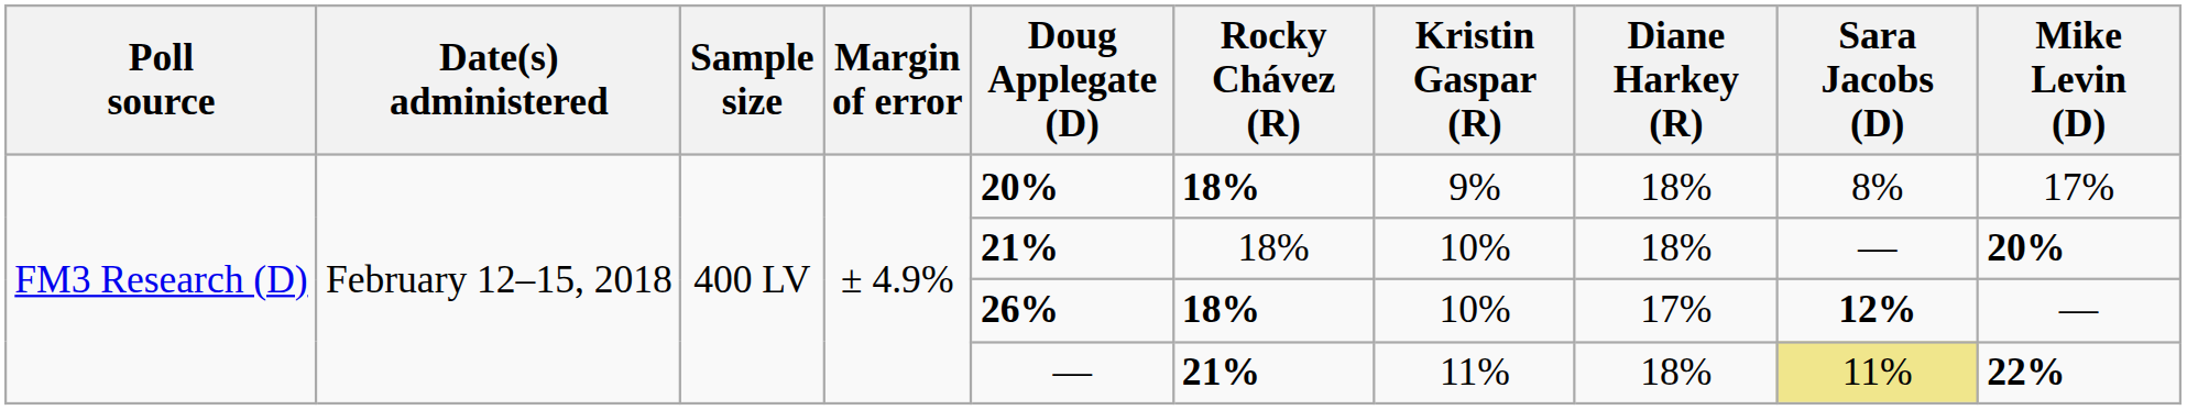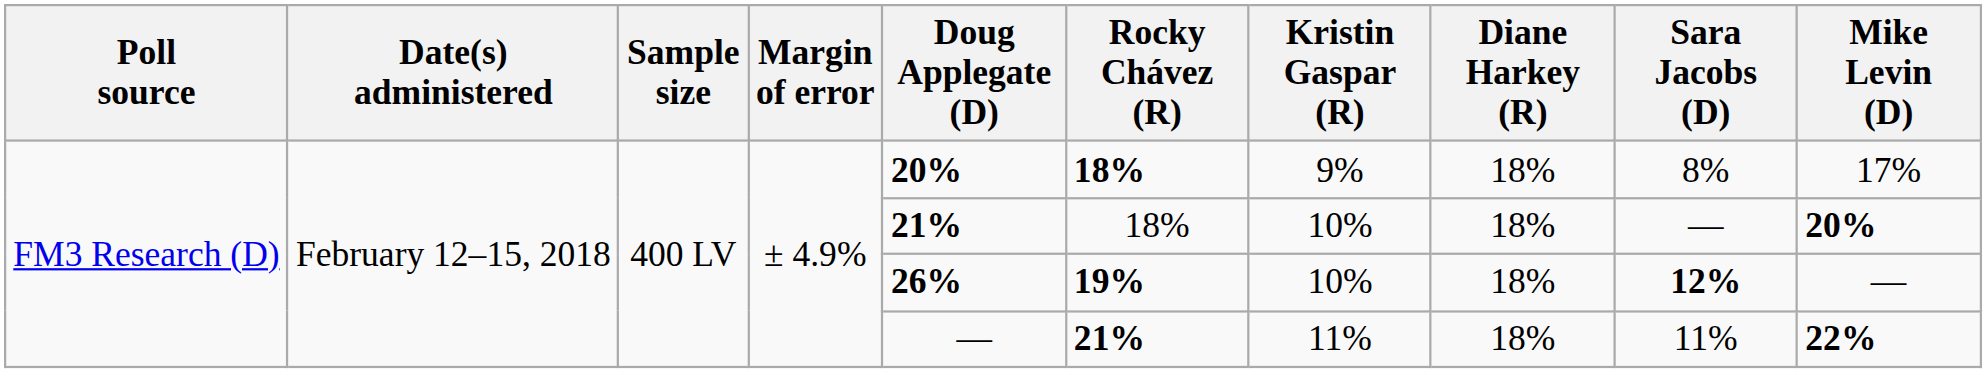row 4 | Rocky Chávez (R): 18% -> 19%
row 4 | Diane Harkey (R): 17% -> 18%
row 5 | Sara Jacobs (D): khaki background -> no background
